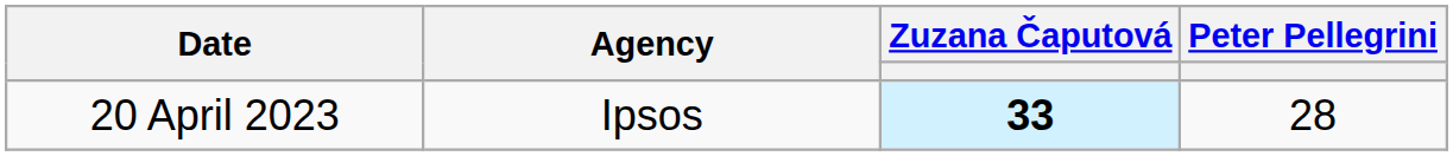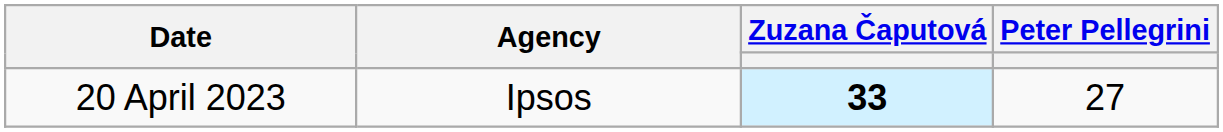20 April 2023 | Peter Pellegrini: 28 -> 27
